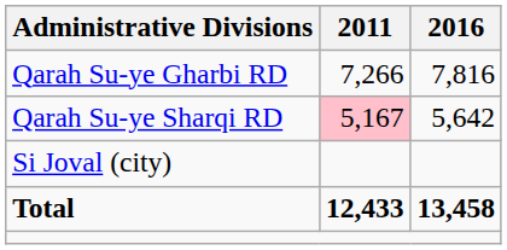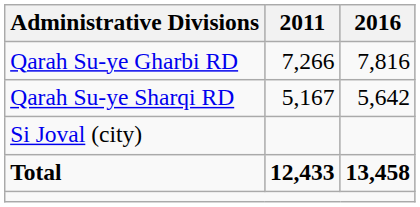Qarah Su-ye Sharqi RD | 2011: pink background -> no background
